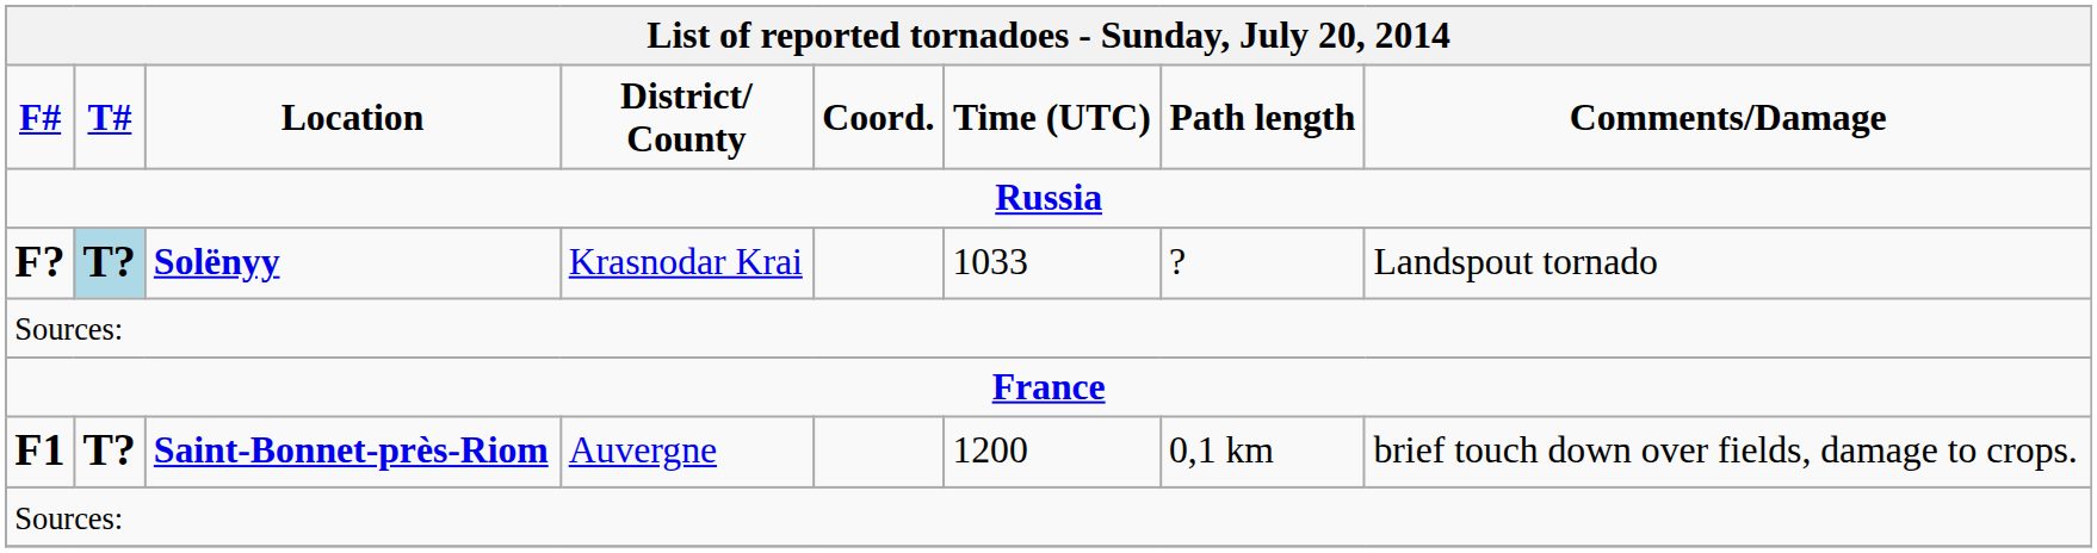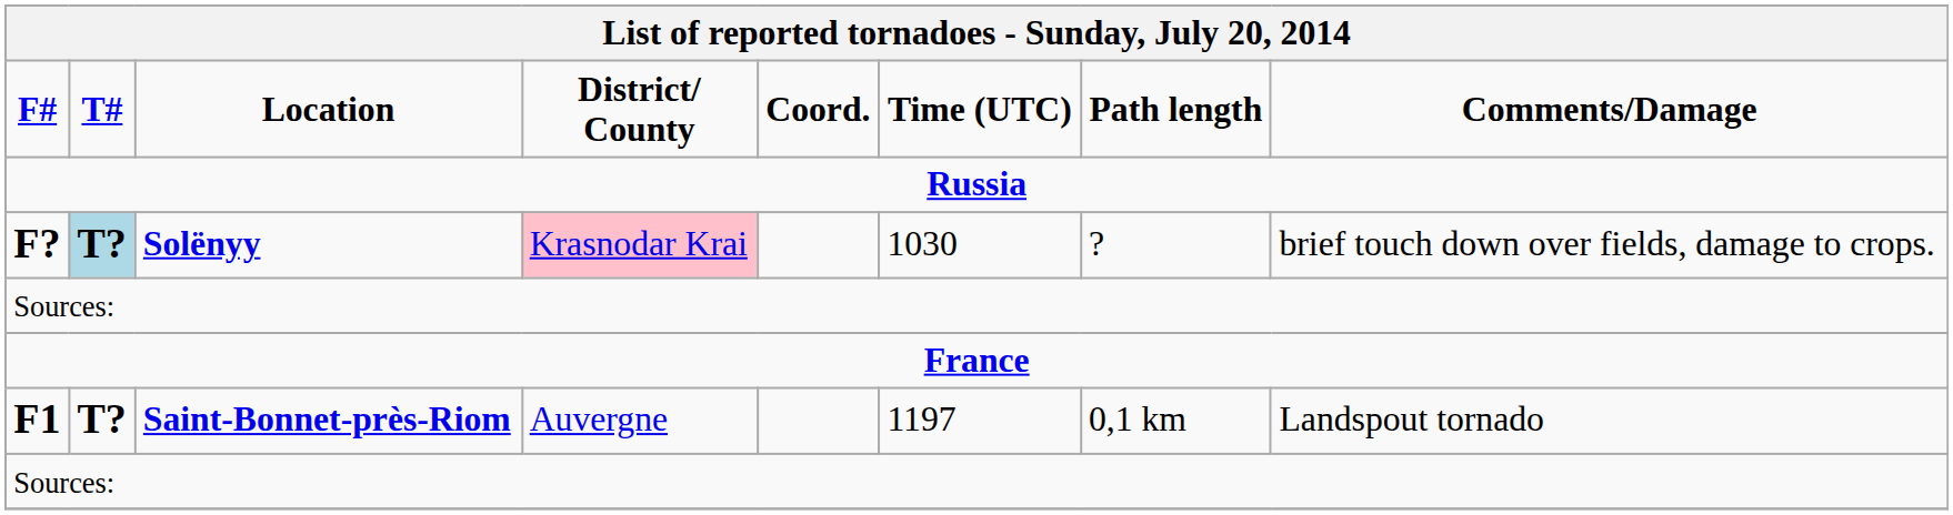F? | District/ County: no background -> pink background
F? | Time (UTC): 1033 -> 1030
F? | Comments/Damage: Landspout tornado -> brief touch down over fields, damage to crops.
F1 | Time (UTC): 1200 -> 1197
F1 | Comments/Damage: brief touch down over fields, damage to crops. -> Landspout tornado
